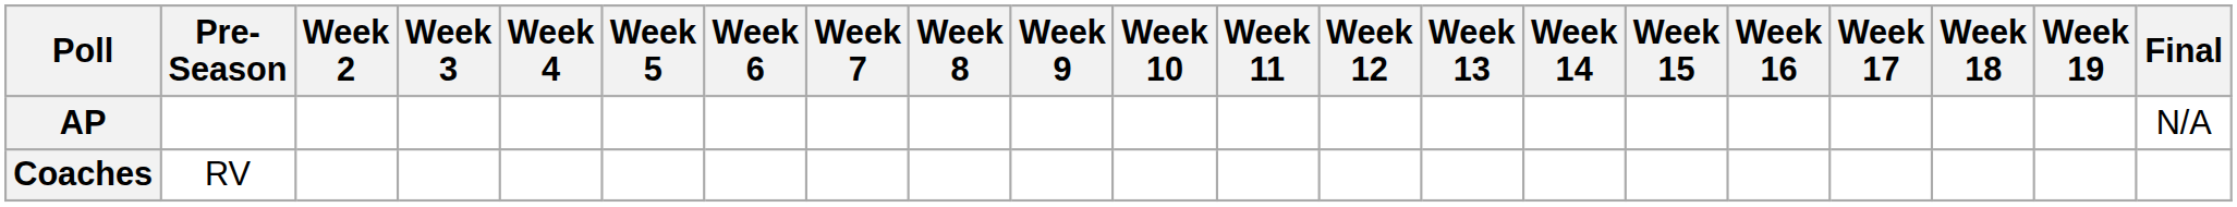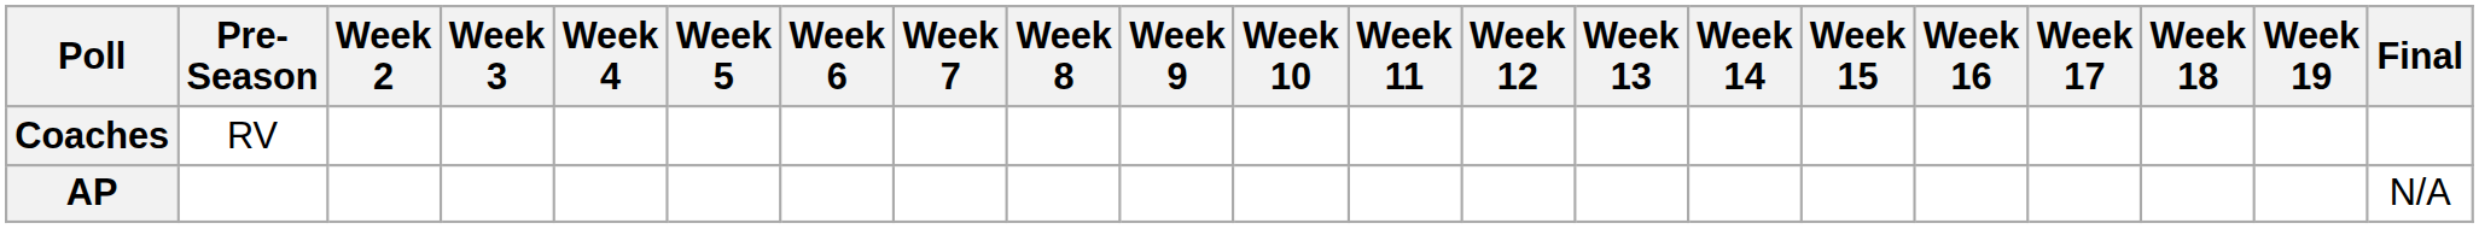rows swapped: AP <-> Coaches
